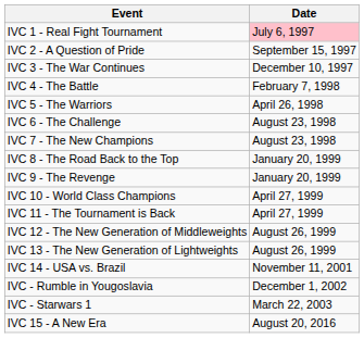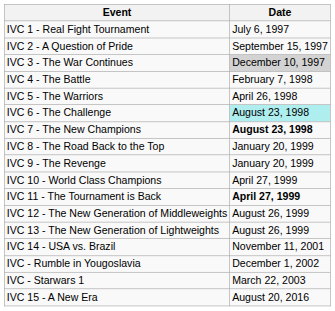IVC 1 - Real Fight Tournament | Date: pink background -> no background
IVC 3 - The War Continues | Date: no background -> lightgrey background
IVC 6 - The Challenge | Date: no background -> paleturquoise background
IVC 7 - The New Champions | Date: normal -> bold
IVC 11 - The Tournament is Back | Date: normal -> bold
